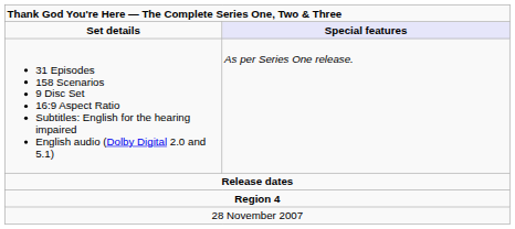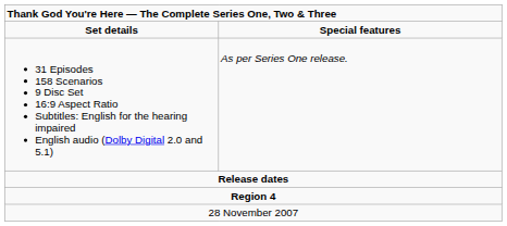Set details | column 2: lavender background -> no background
